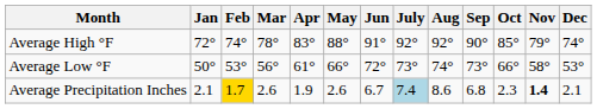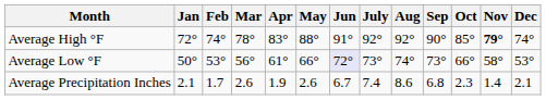row 2 | Nov: normal -> bold
row 3 | Jun: no background -> lavender background
row 4 | Feb: gold background -> no background
row 4 | July: lightblue background -> no background
row 4 | Nov: bold -> normal
